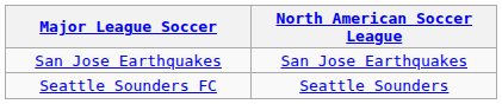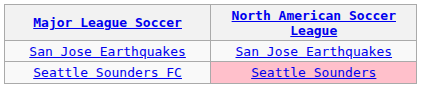Seattle Sounders FC | North American Soccer League: no background -> pink background
